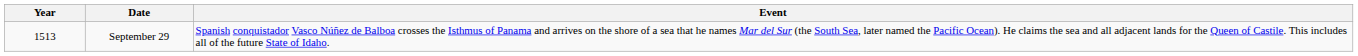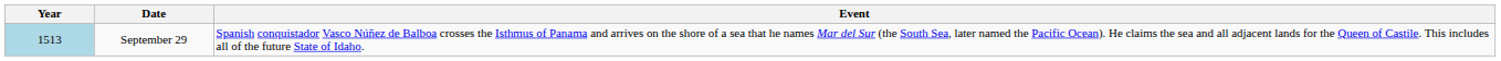row 2 | Year: no background -> lightblue background
